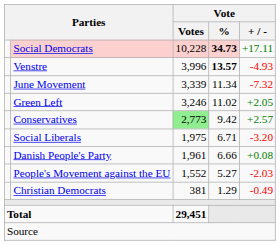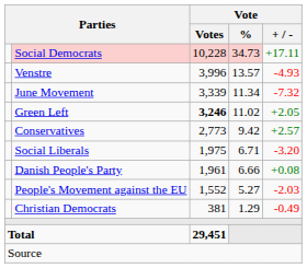Social Democrats | Vote / %: bold -> normal
Venstre | Vote / %: bold -> normal
Green Left | Vote / Votes: normal -> bold
Conservatives | Vote / Votes: lightgreen background -> no background
